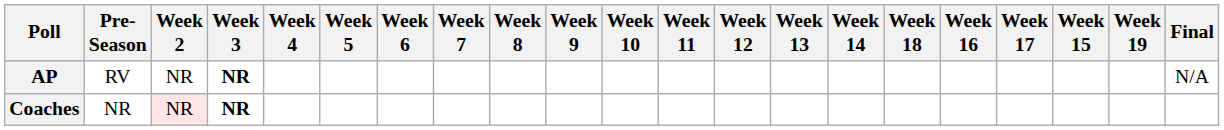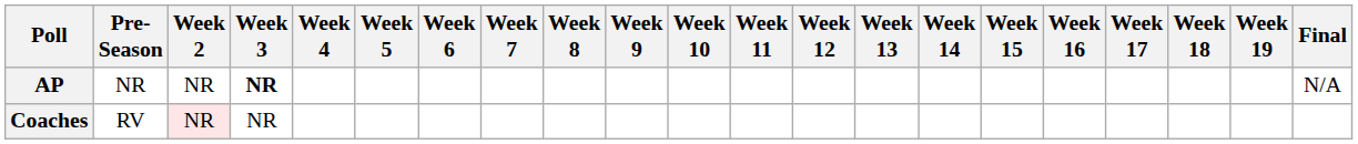columns swapped: Week 15 <-> Week 18
AP | Pre- Season: RV -> NR
Coaches | Pre- Season: NR -> RV
Coaches | Week 3: bold -> normal
